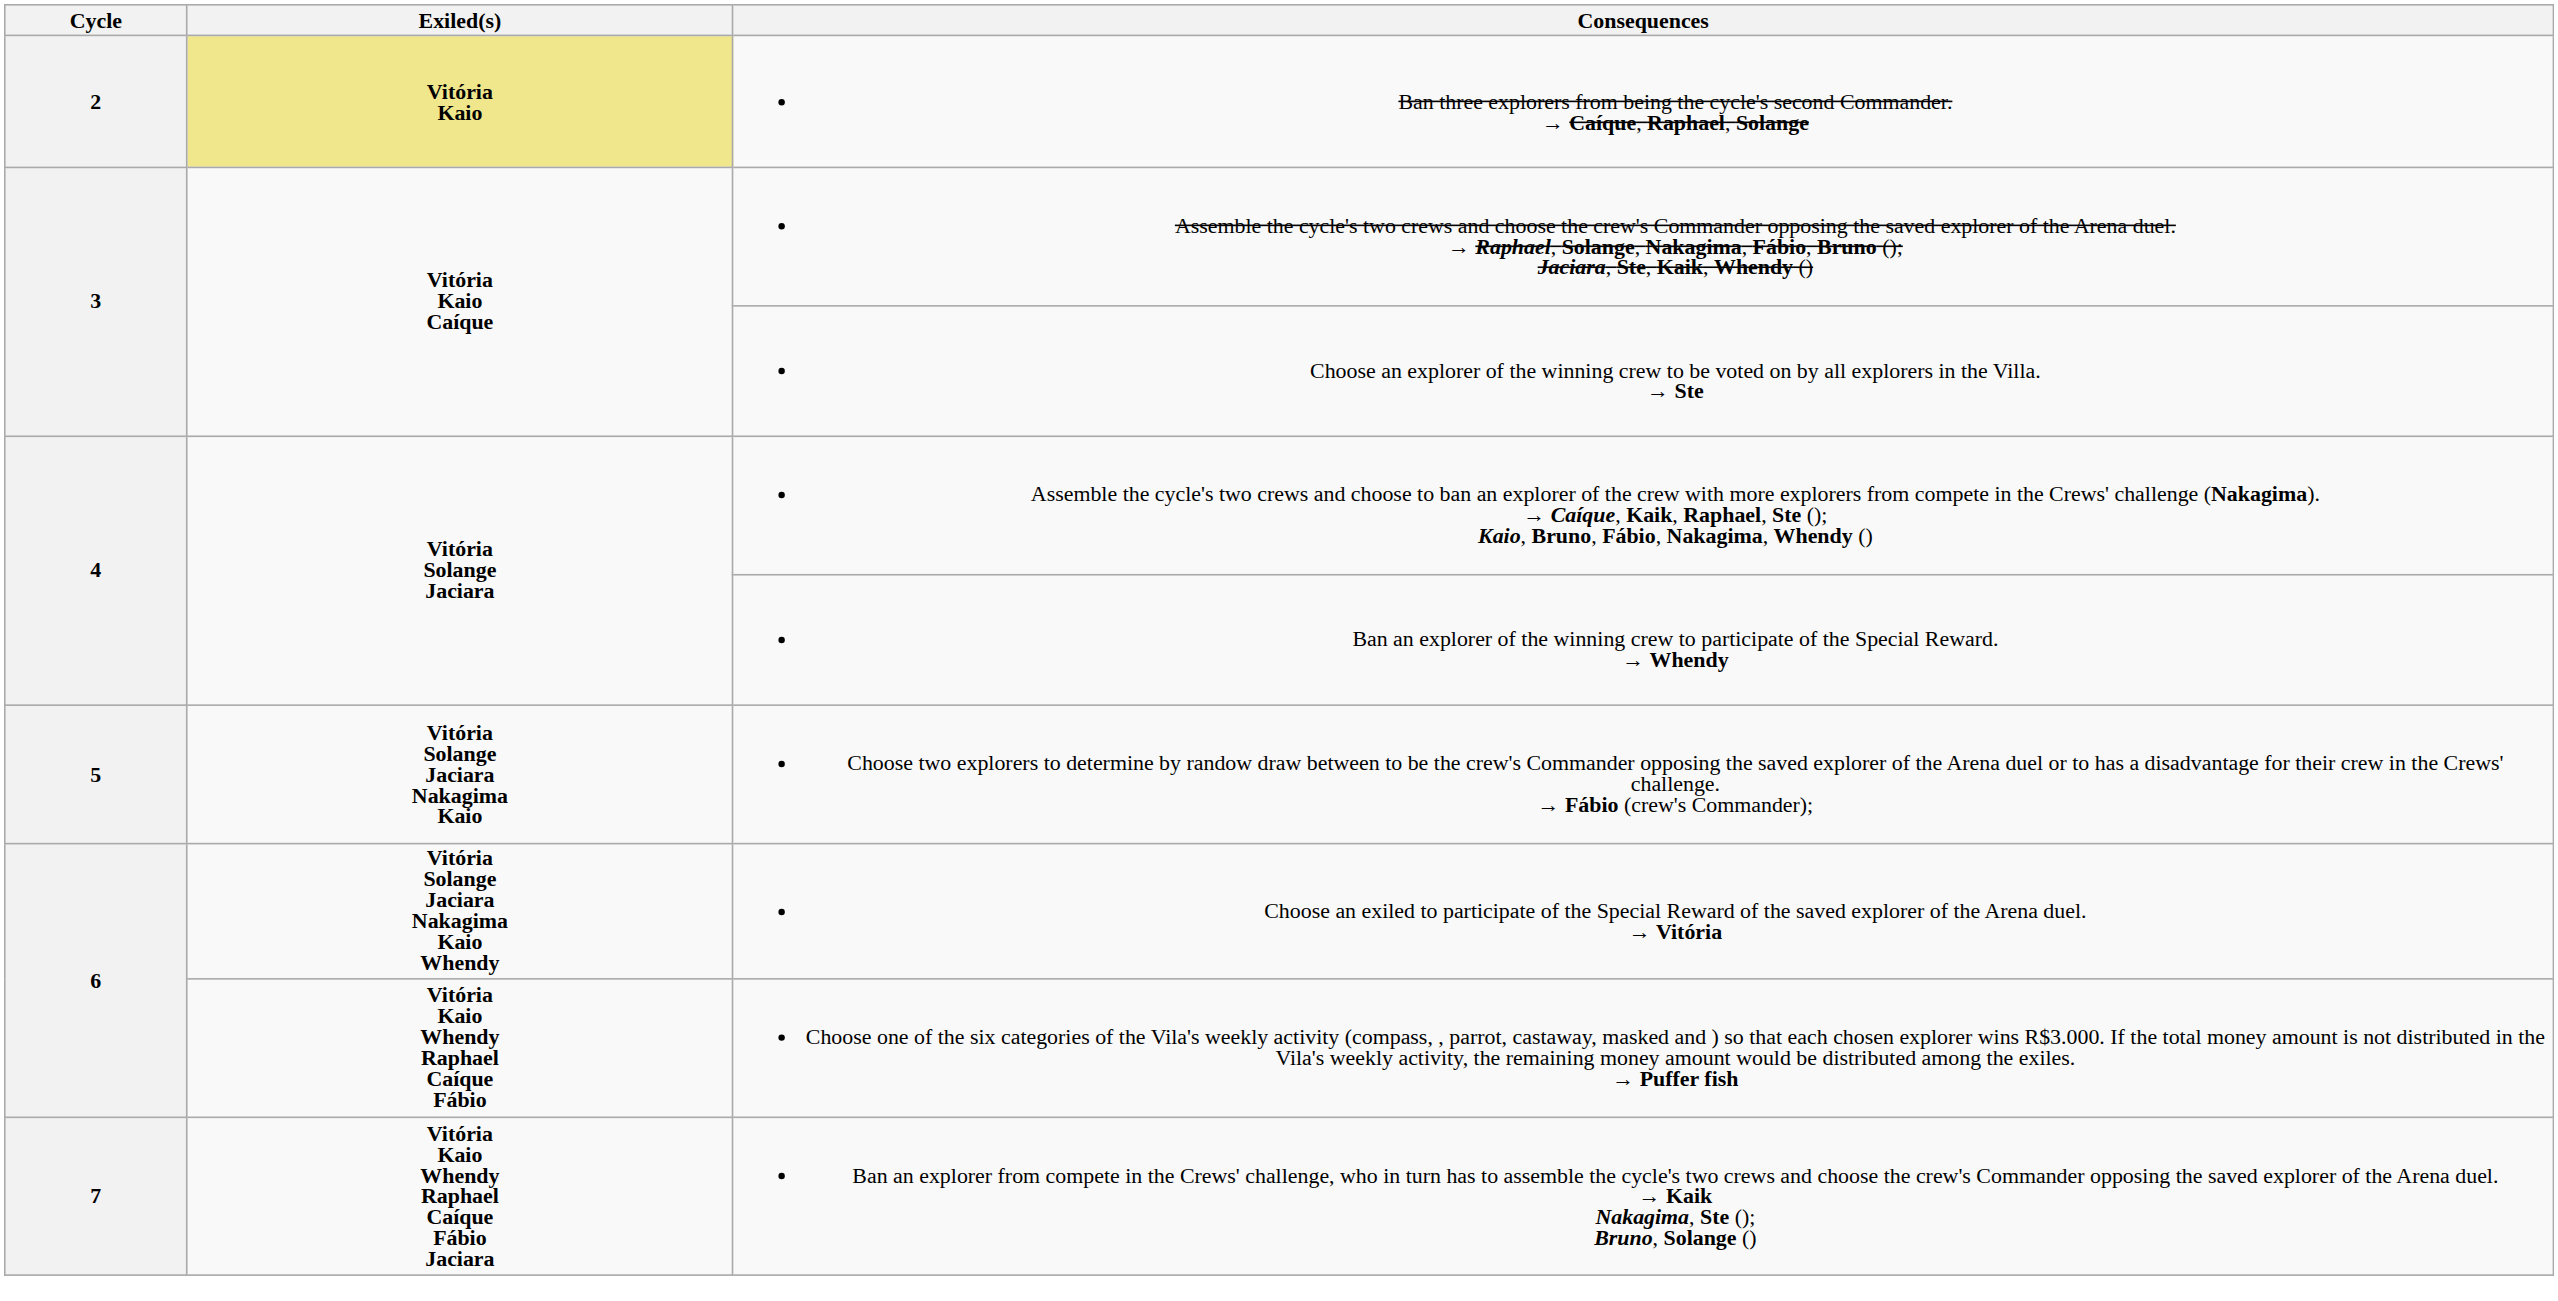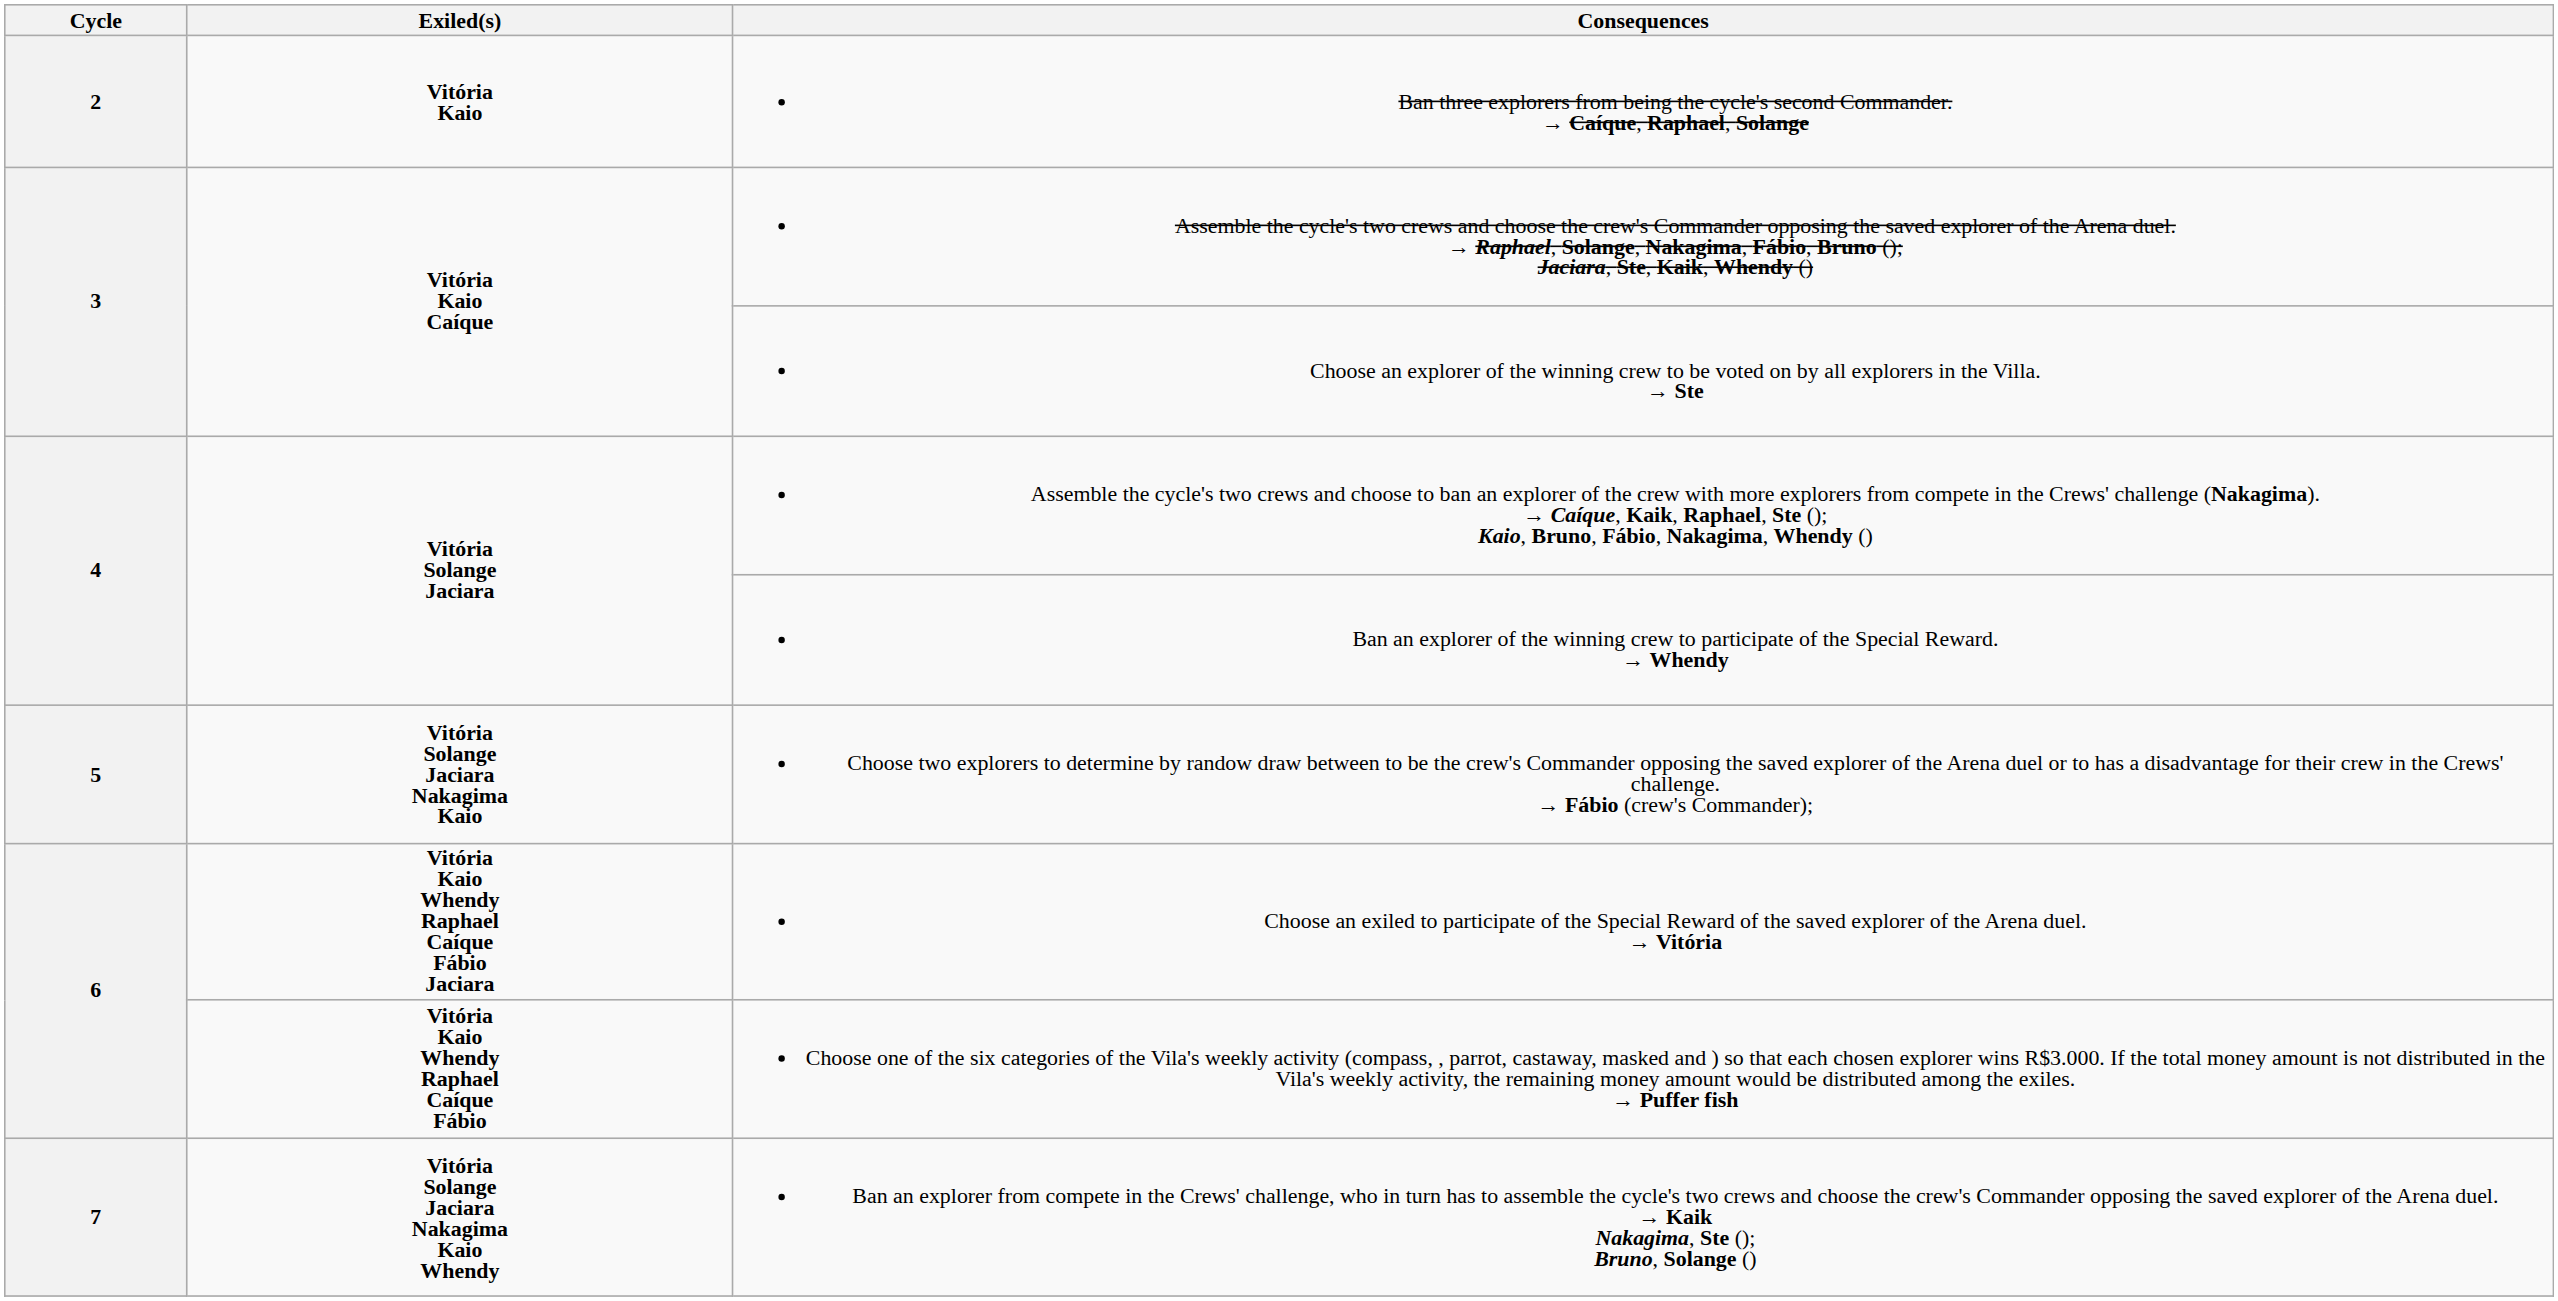row 2 | Exiled(s): khaki background -> no background
row 8 | Exiled(s): Vitória Solange Jaciara Nakagima Kaio Whendy -> Vitória Kaio Whendy Raphael Caíque Fábio Jaciara
row 10 | Exiled(s): Vitória Kaio Whendy Raphael Caíque Fábio Jaciara -> Vitória Solange Jaciara Nakagima Kaio Whendy
